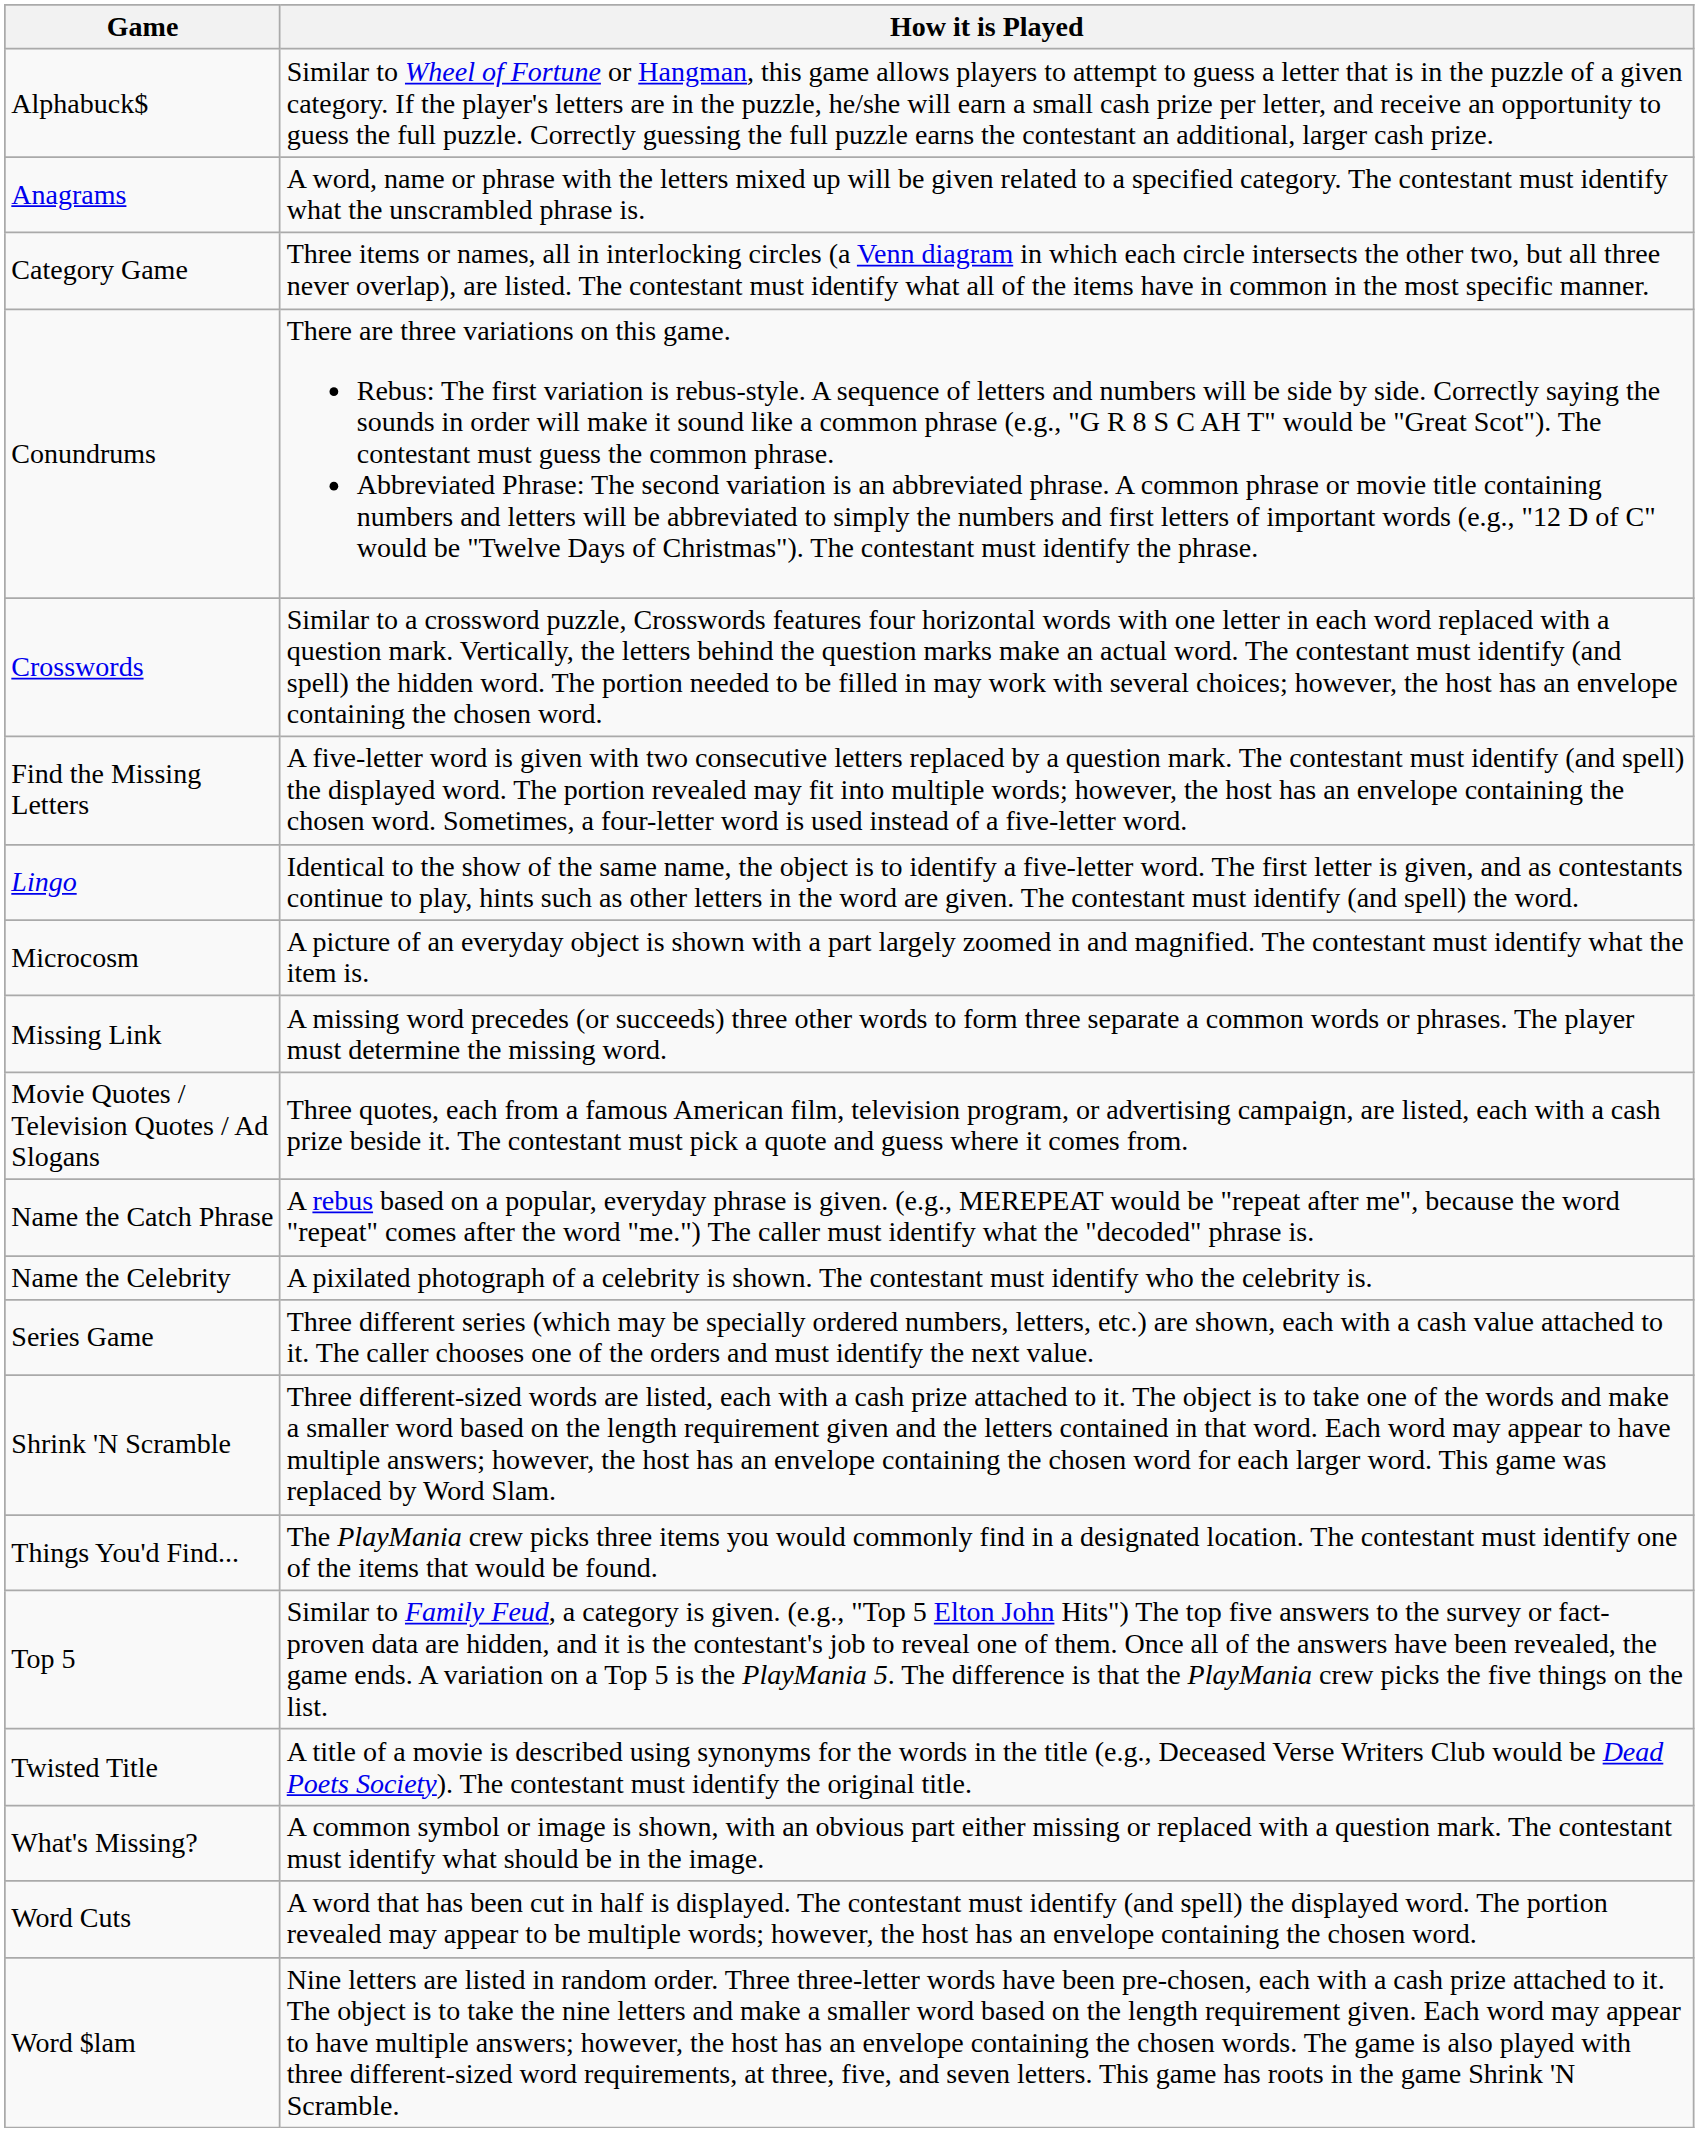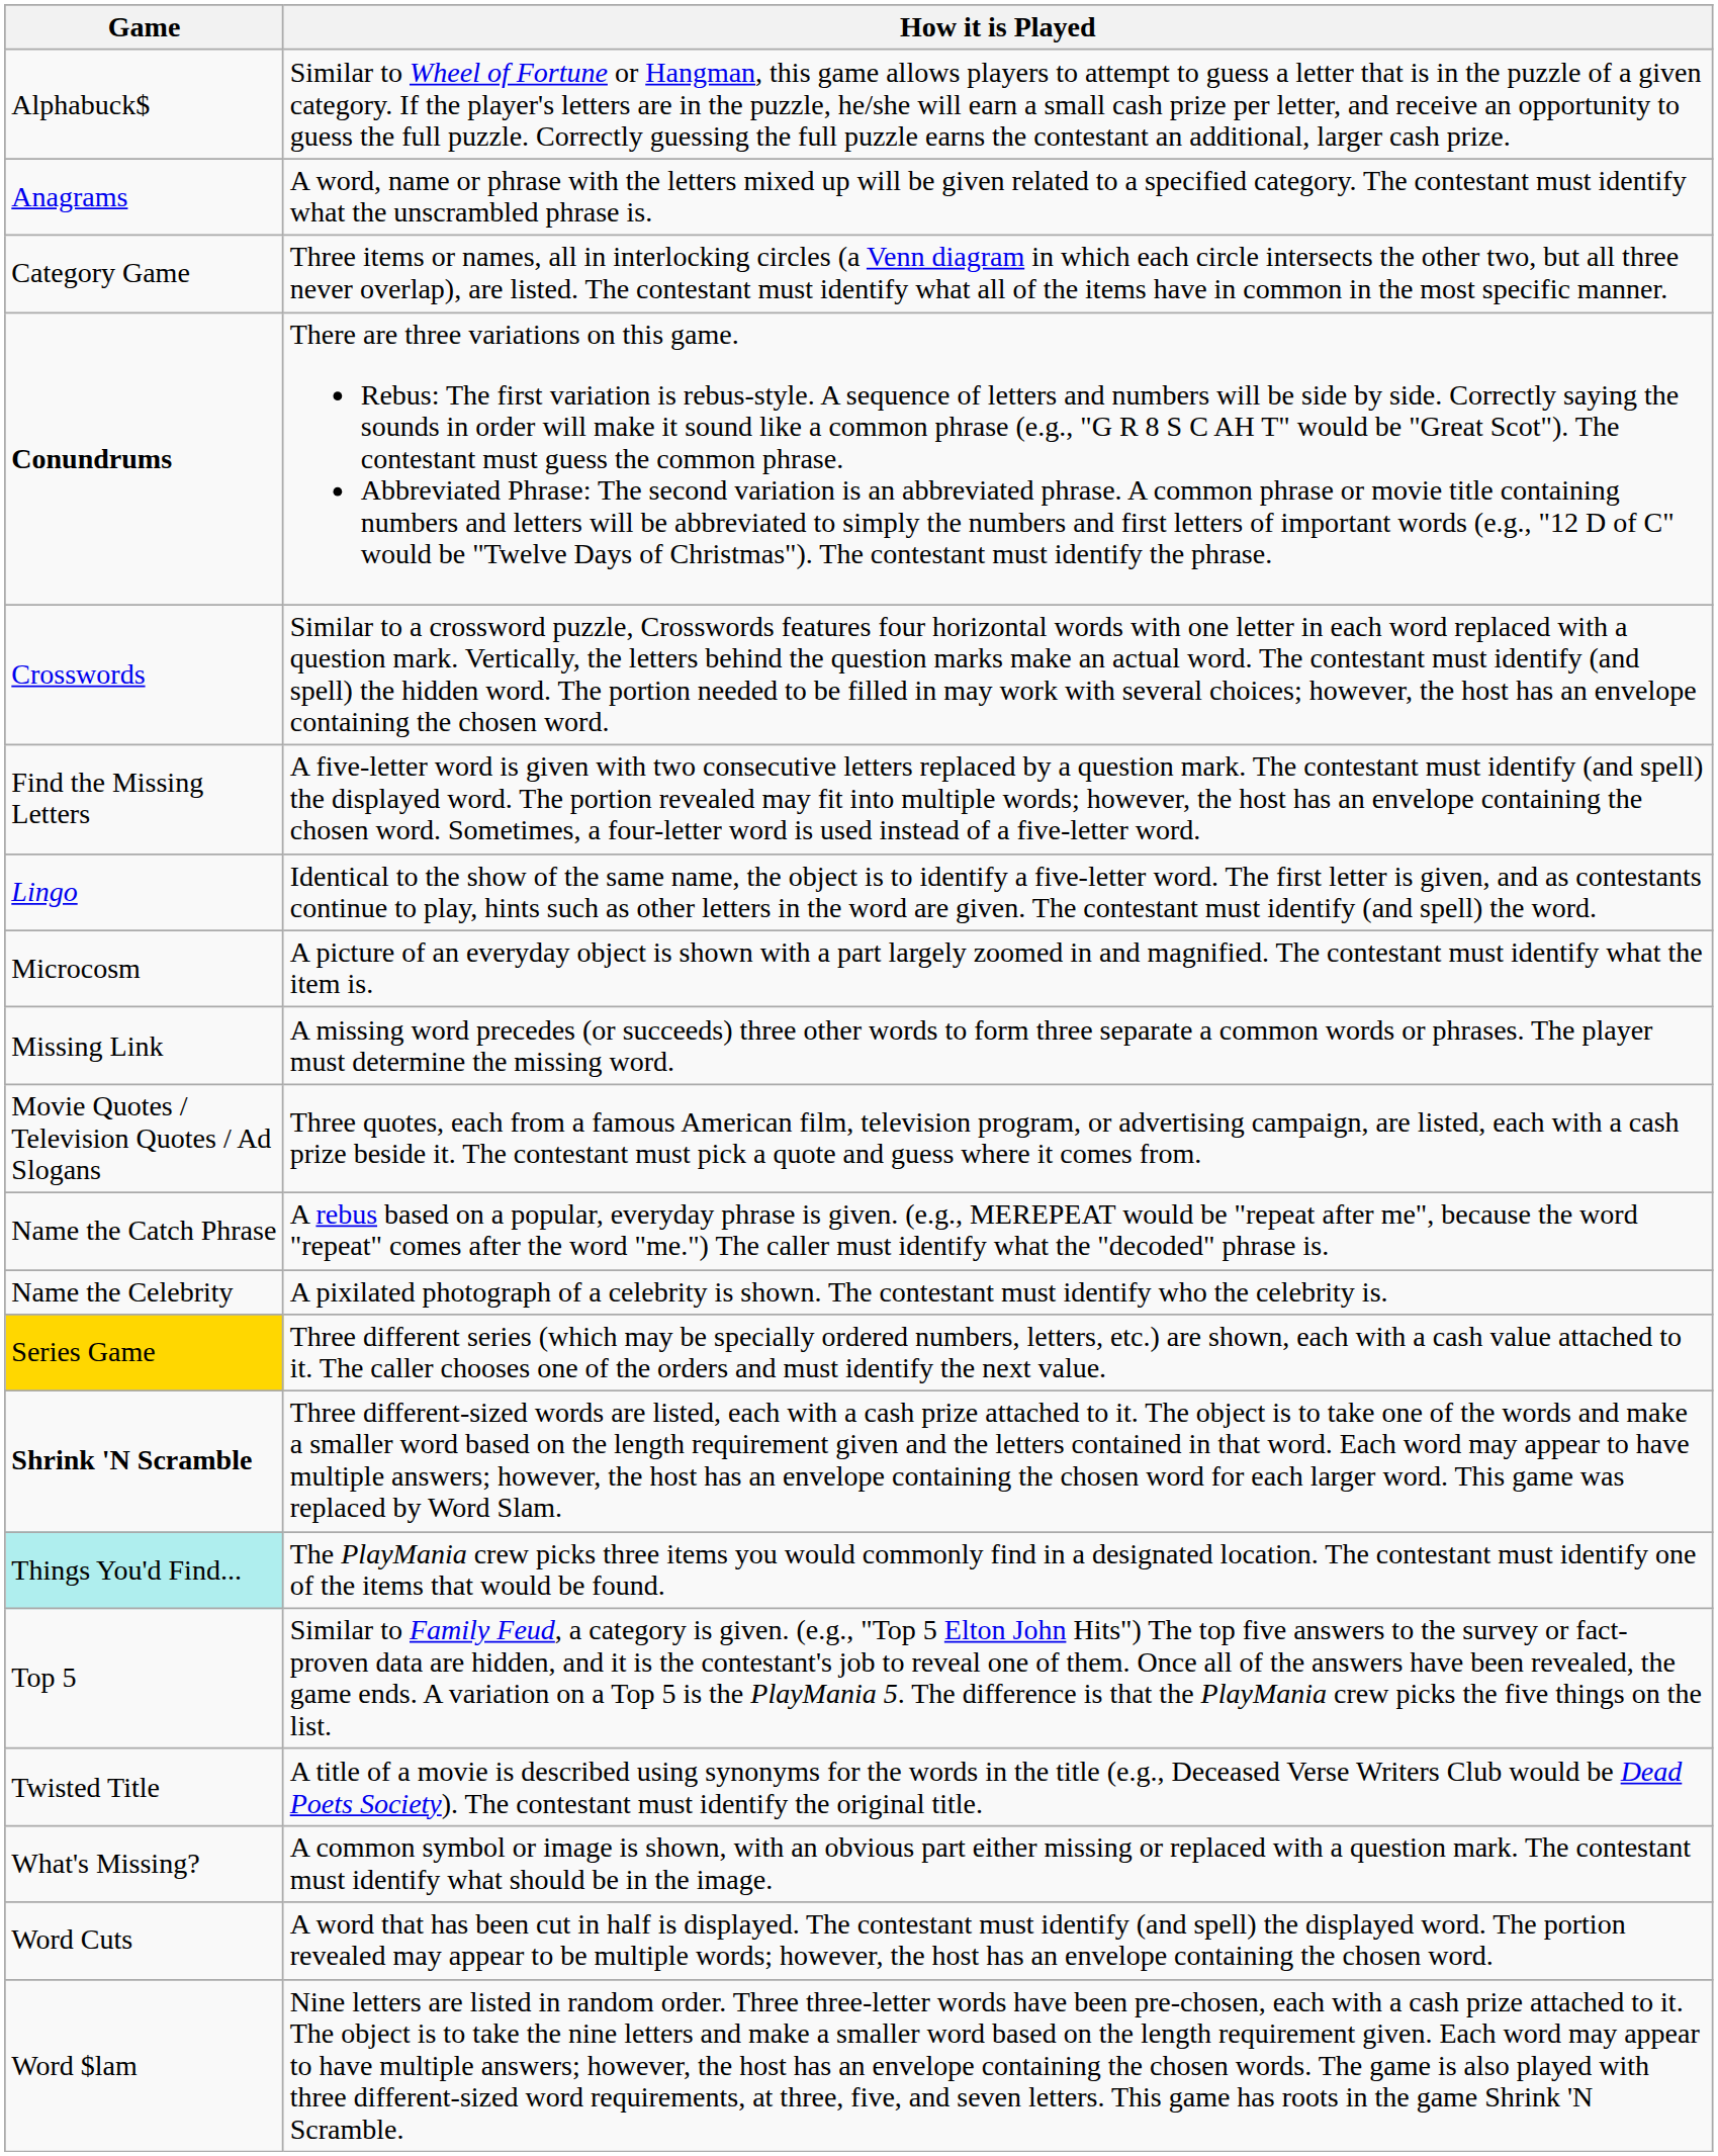Conundrums | Game: normal -> bold
Series Game | Game: no background -> gold background
Shrink 'N Scramble | Game: normal -> bold
Things You'd Find... | Game: no background -> paleturquoise background
